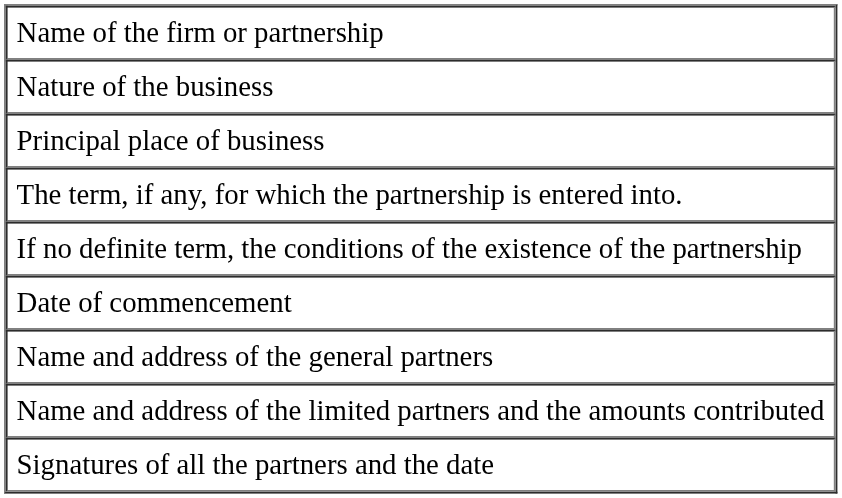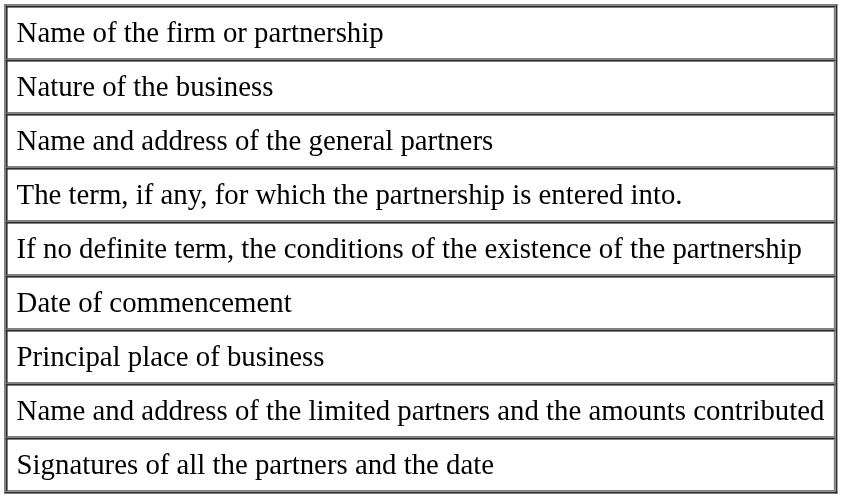row 3 | column 1: Principal place of business -> Name and address of the general partners
row 7 | column 1: Name and address of the general partners -> Principal place of business
